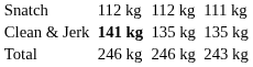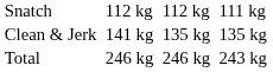Clean & Jerk | column 2: bold -> normal
